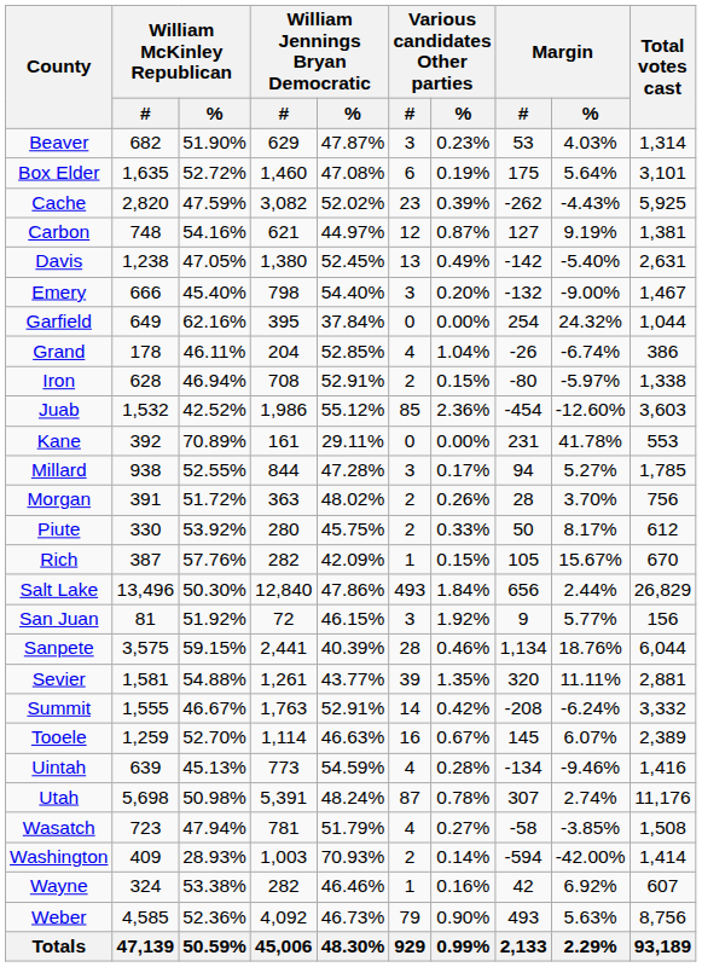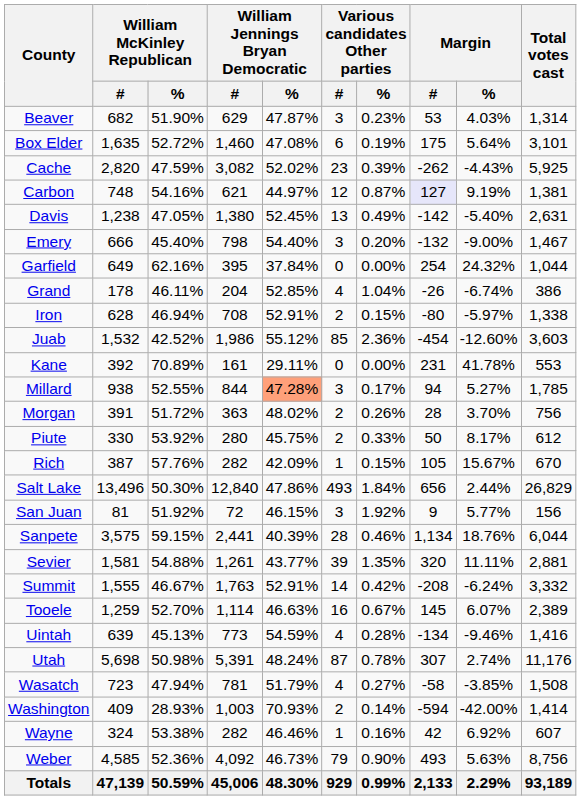Carbon | Margin / #: no background -> lavender background
Millard | William Jennings Bryan Democratic / %: no background -> lightsalmon background
